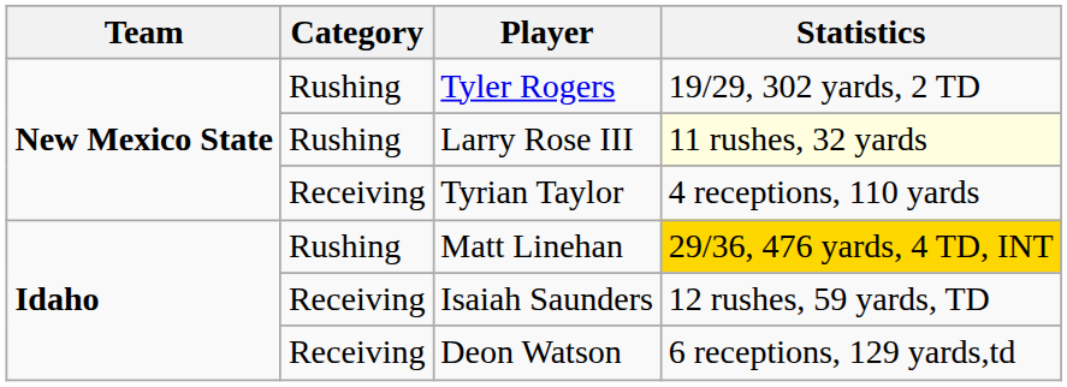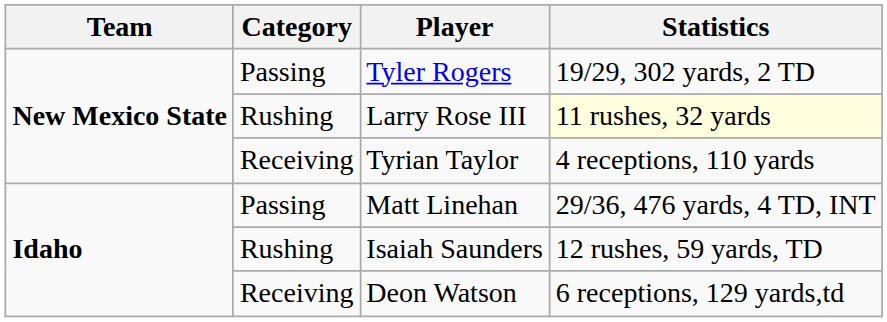Tyler Rogers | Category: Rushing -> Passing
Matt Linehan | Category: Rushing -> Passing
Matt Linehan | Statistics: gold background -> no background
Isaiah Saunders | Category: Receiving -> Rushing
